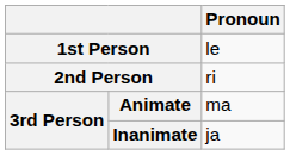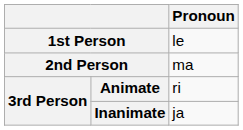2nd Person | Pronoun: ri -> ma
Animate | Pronoun: ma -> ri
